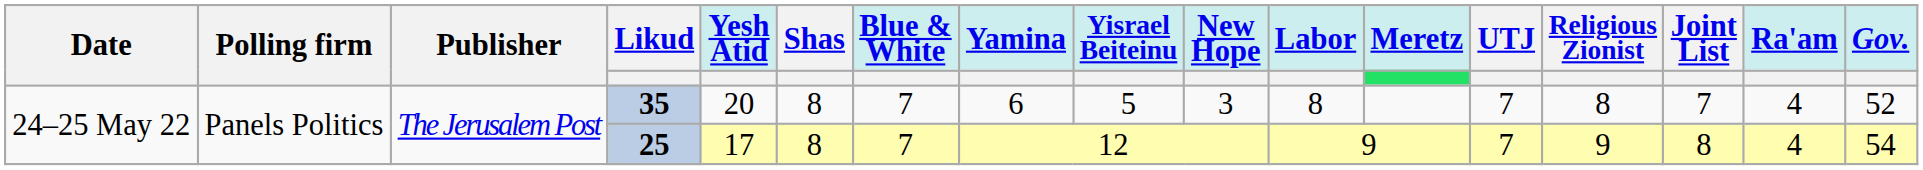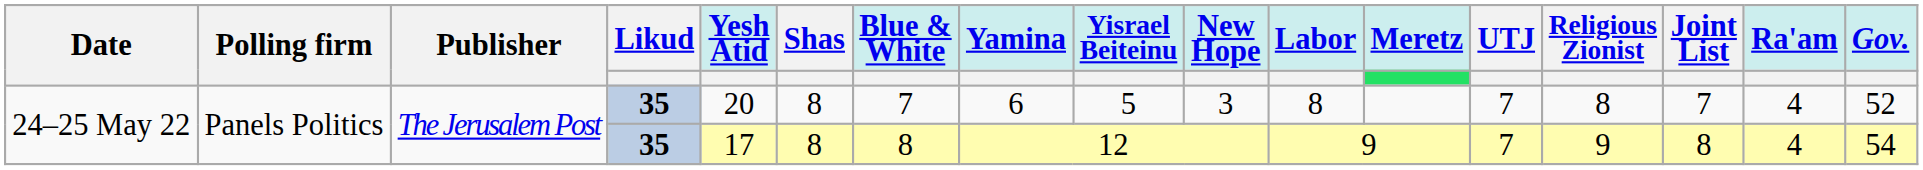row 4 | Likud: 25 -> 35
row 4 | Blue & White: 7 -> 8
